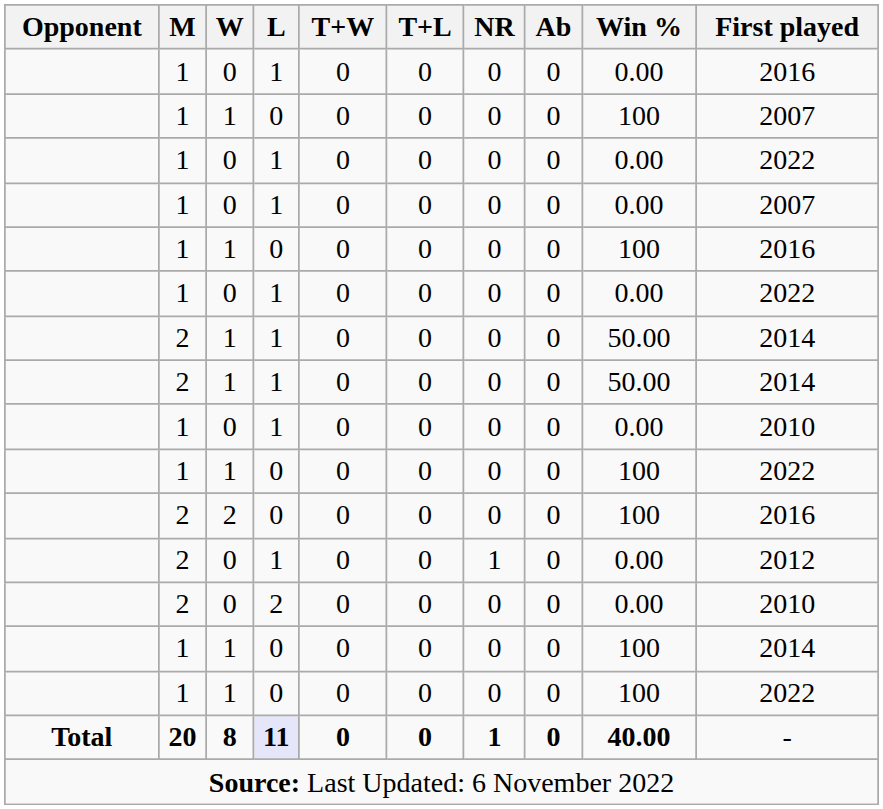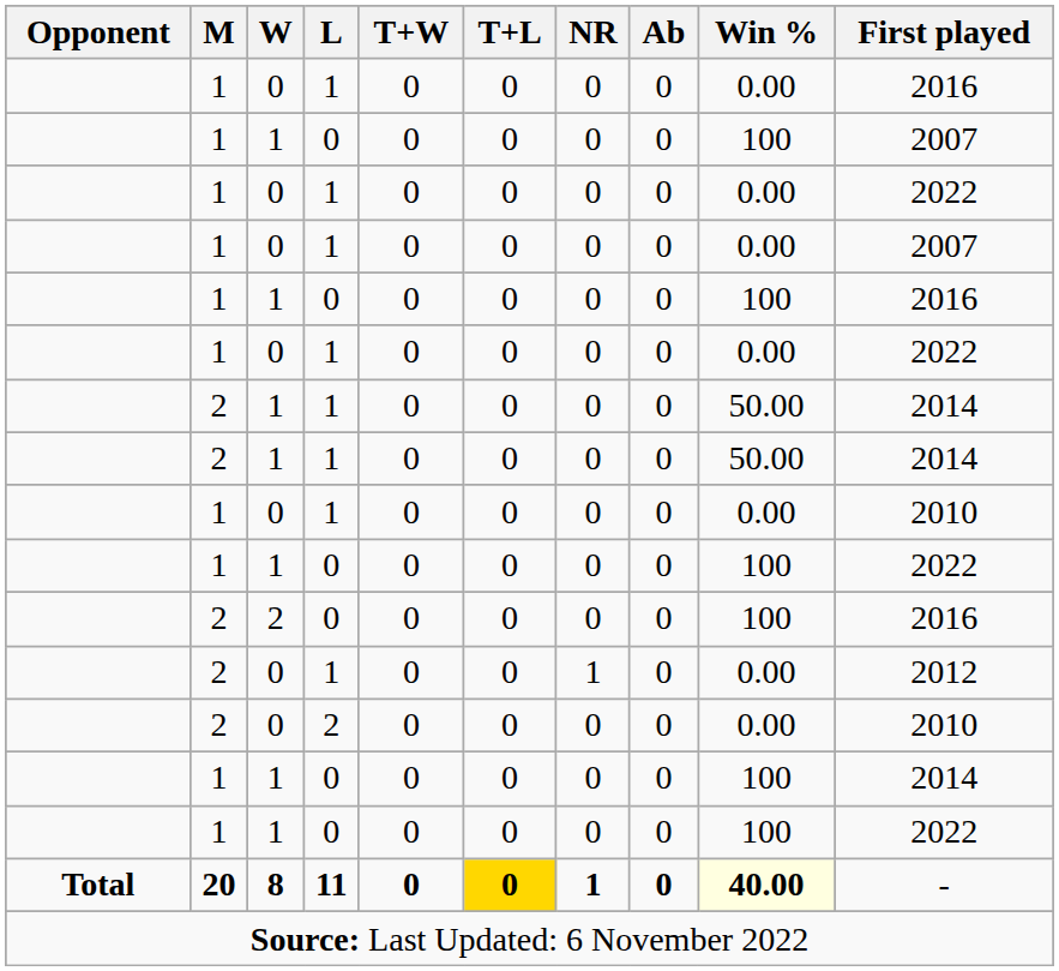8 | L: lavender background -> no background
8 | T+L: no background -> gold background
8 | Win %: no background -> lightyellow background
